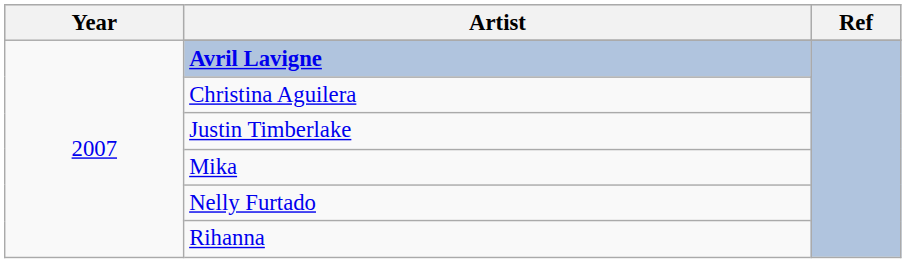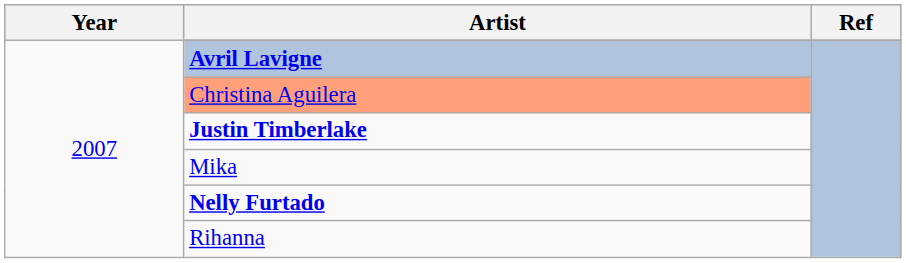Christina Aguilera | Artist: no background -> lightsalmon background
Justin Timberlake | Artist: normal -> bold
Nelly Furtado | Artist: normal -> bold
